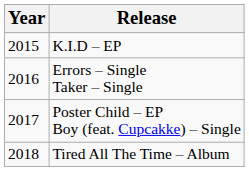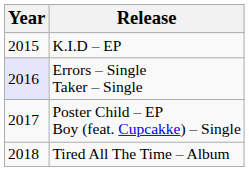Errors – Single Taker – Single | Year: no background -> lavender background
